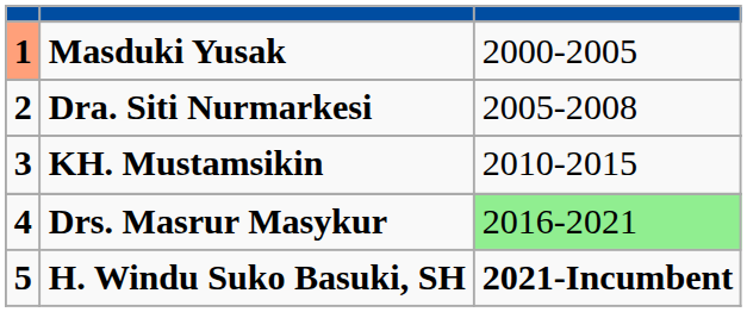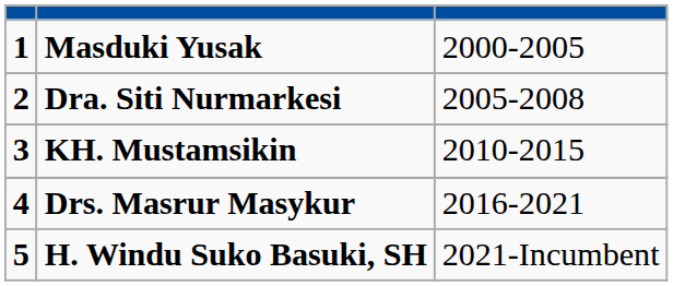Masduki Yusak | column 1: lightsalmon background -> no background
Drs. Masrur Masykur | column 3: lightgreen background -> no background
H. Windu Suko Basuki, SH | column 3: bold -> normal
